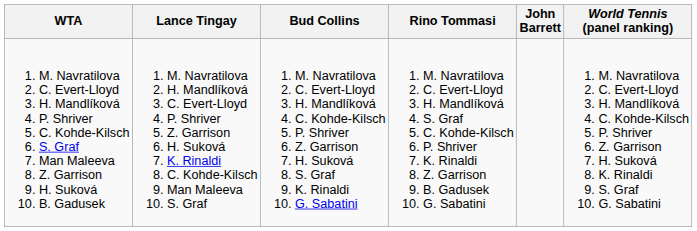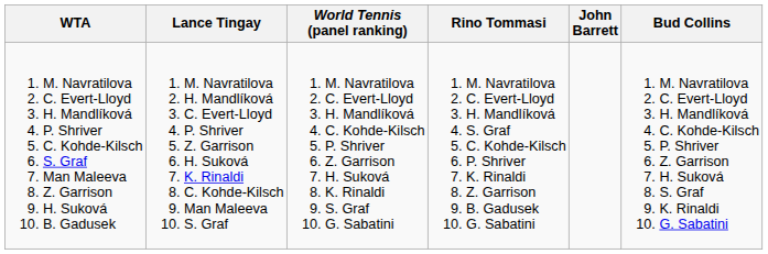columns swapped: Bud Collins <-> World Tennis (panel ranking)
